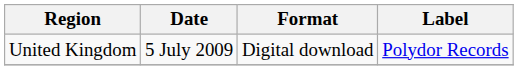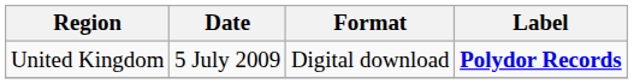United Kingdom | Label: normal -> bold
